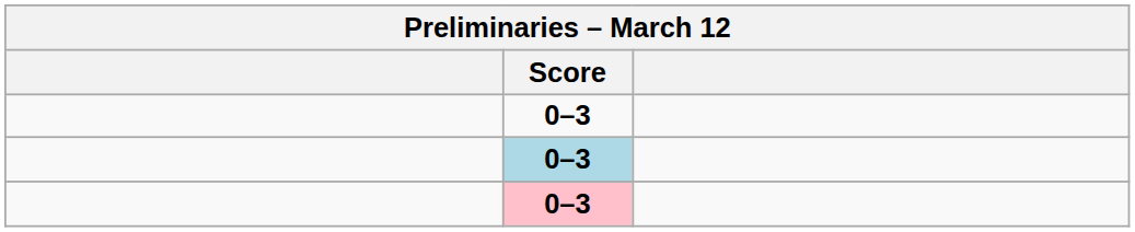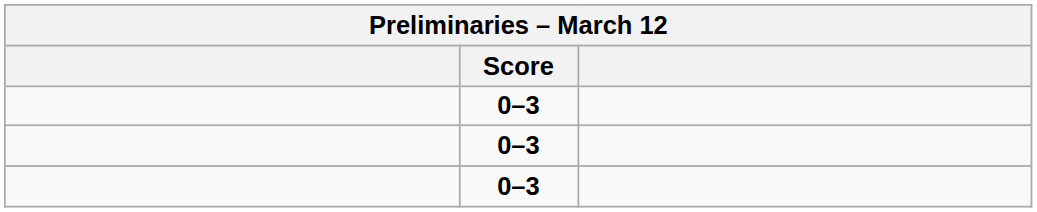row 4 | Score: lightblue background -> no background
row 5 | Score: pink background -> no background
